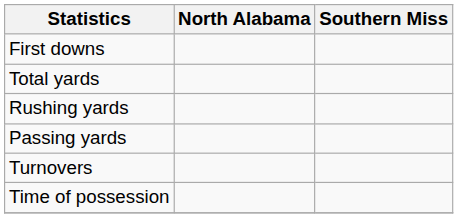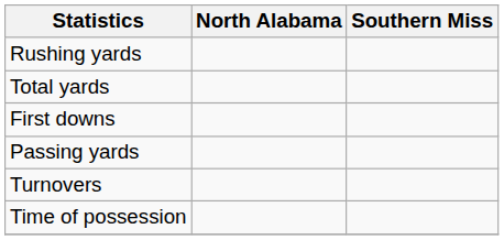rows swapped: First downs <-> Rushing yards
